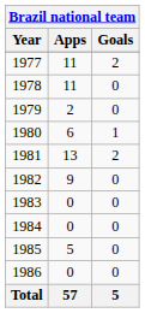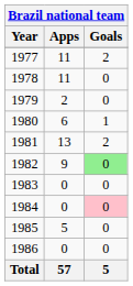1982 | Goals: no background -> lightgreen background
1984 | Goals: no background -> pink background
